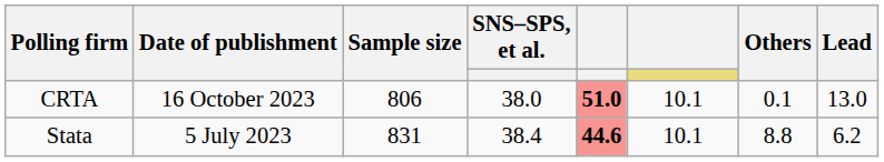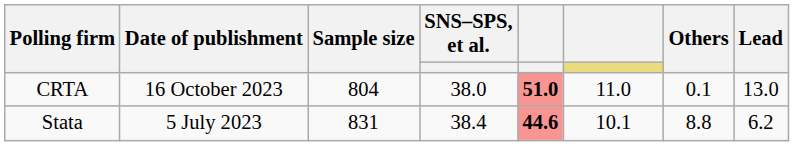CRTA | Sample size: 806 -> 804
CRTA | column 6: 10.1 -> 11.0
